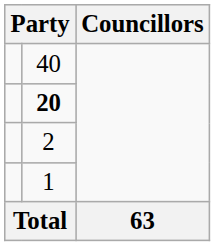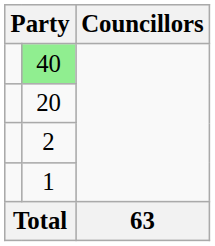40 | column 2: no background -> lightgreen background
20 | column 2: bold -> normal
